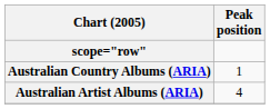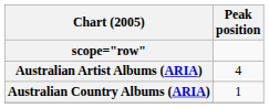rows swapped: Australian Artist Albums (ARIA) <-> Australian Country Albums (ARIA)
